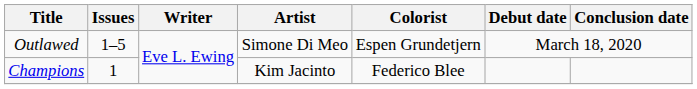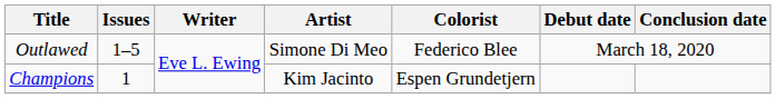Outlawed | Colorist: Espen Grundetjern -> Federico Blee
Champions | Colorist: Federico Blee -> Espen Grundetjern
